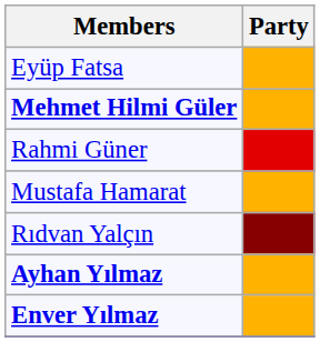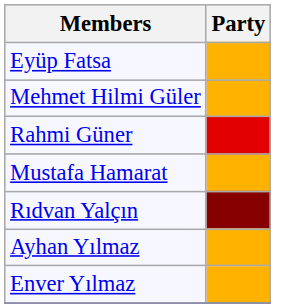Mehmet Hilmi Güler | Members: bold -> normal
Ayhan Yılmaz | Members: bold -> normal
Enver Yılmaz | Members: bold -> normal
